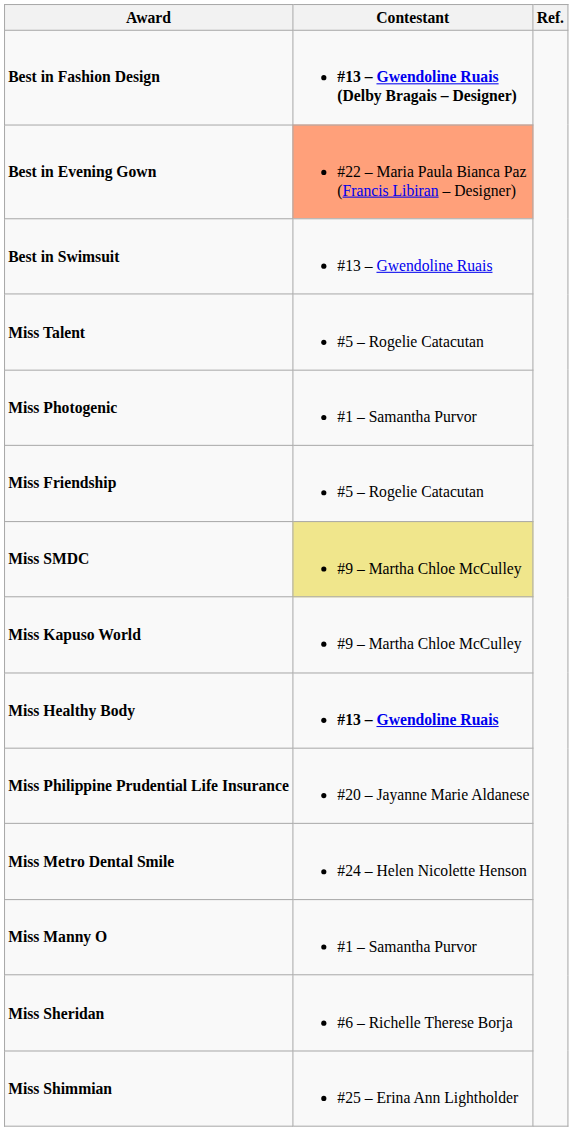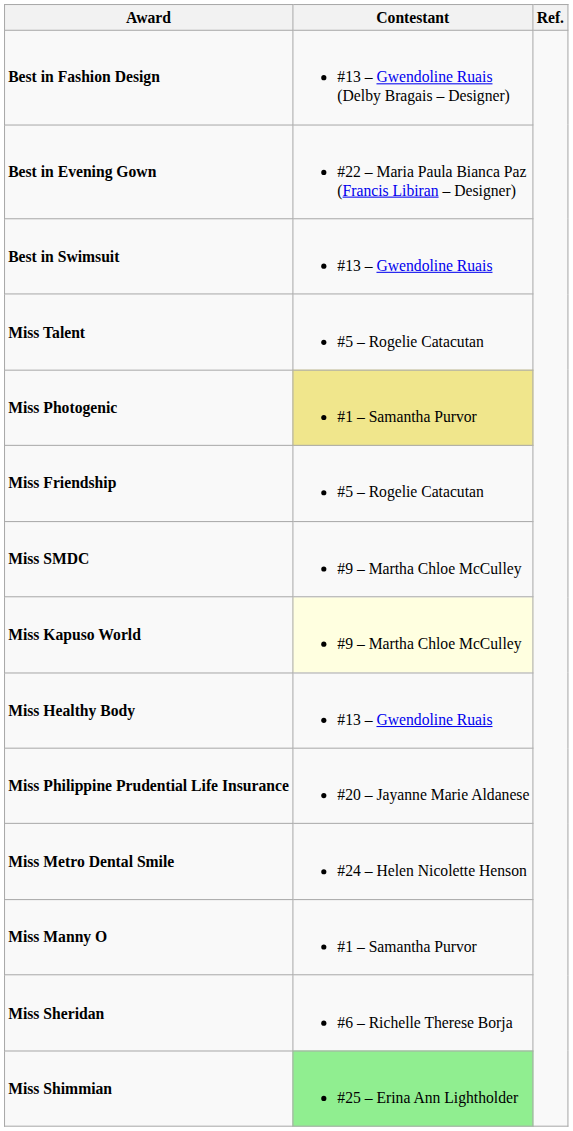Best in Fashion Design | Contestant: bold -> normal
Best in Evening Gown | Contestant: lightsalmon background -> no background
Miss Photogenic | Contestant: no background -> khaki background
Miss SMDC | Contestant: khaki background -> no background
Miss Kapuso World | Contestant: no background -> lightyellow background
Miss Healthy Body | Contestant: bold -> normal
Miss Shimmian | Contestant: no background -> lightgreen background
